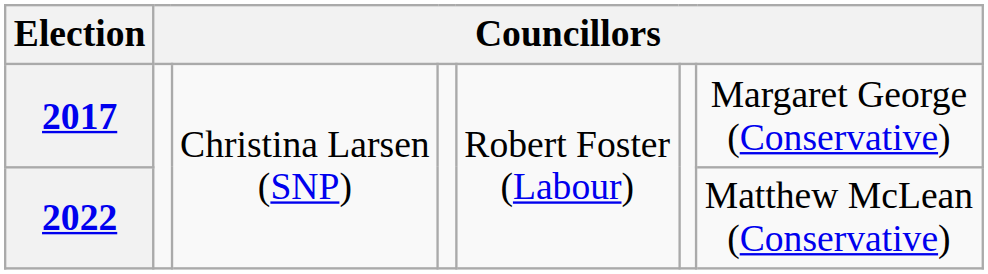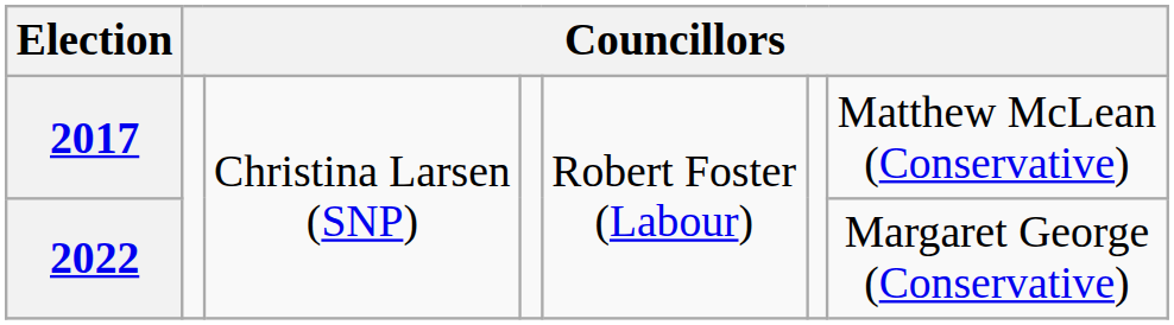2017 | column 7: Margaret George (Conservative) -> Matthew McLean (Conservative)
2022 | column 7: Matthew McLean (Conservative) -> Margaret George (Conservative)
